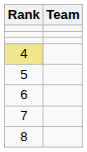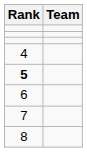row 5 | Rank: khaki background -> no background
row 6 | Rank: normal -> bold
